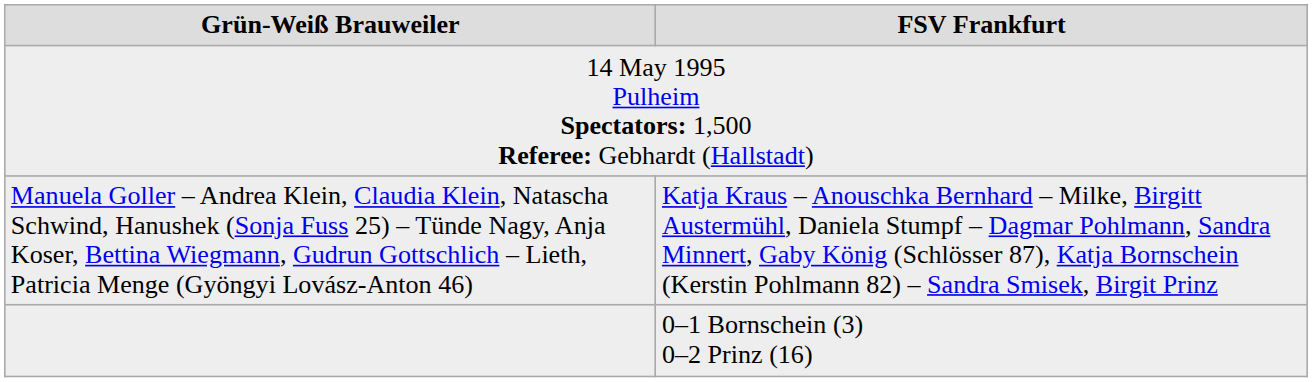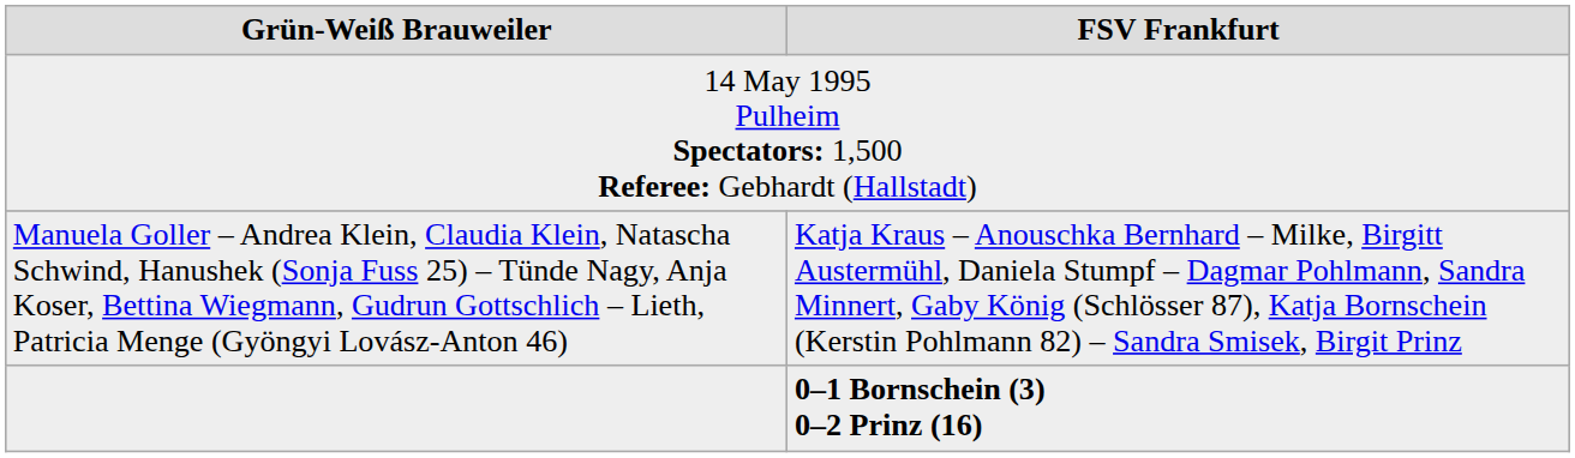row 4 | FSV Frankfurt: normal -> bold
